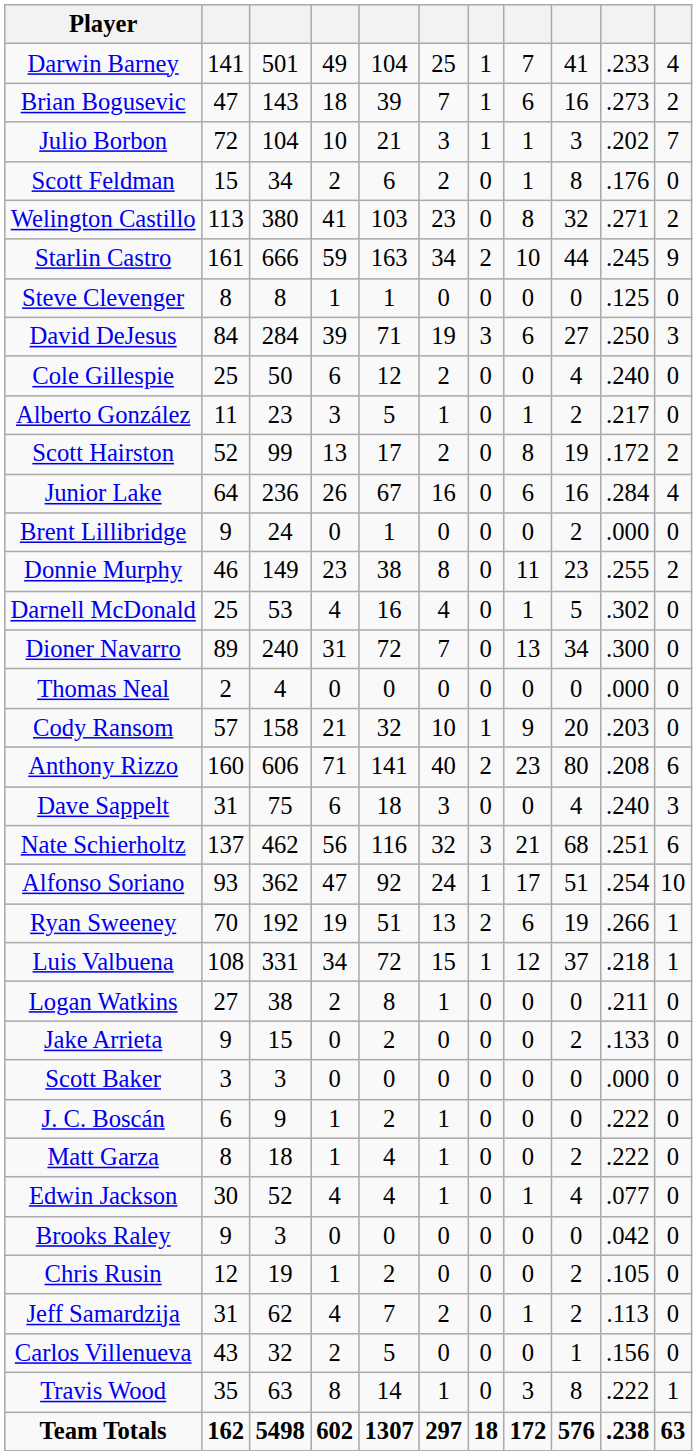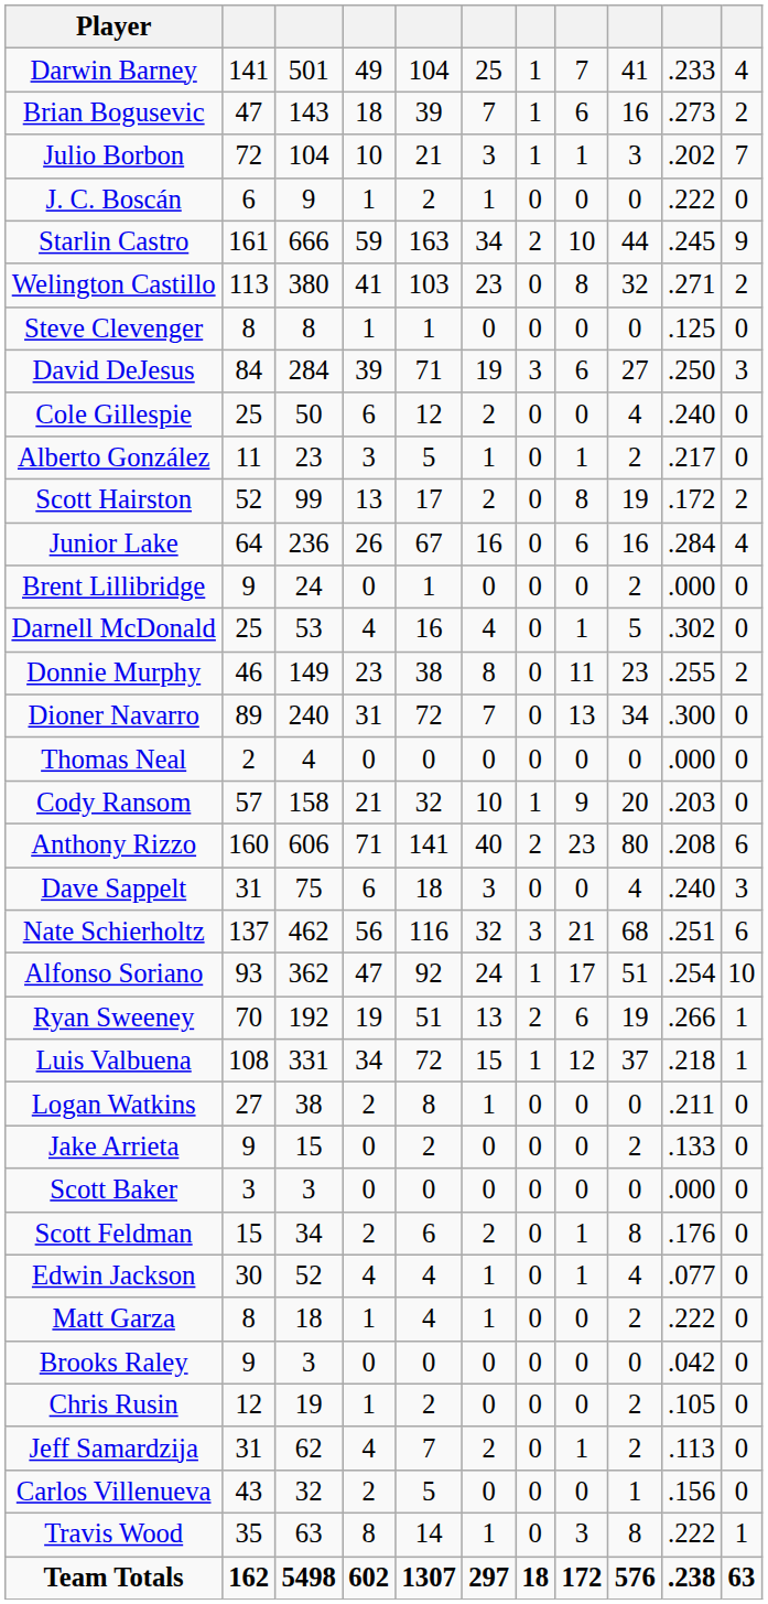rows swapped: J. C. Boscán <-> Scott Feldman
rows swapped: Welington Castillo <-> Starlin Castro
rows swapped: Darnell McDonald <-> Donnie Murphy
rows swapped: Matt Garza <-> Edwin Jackson
